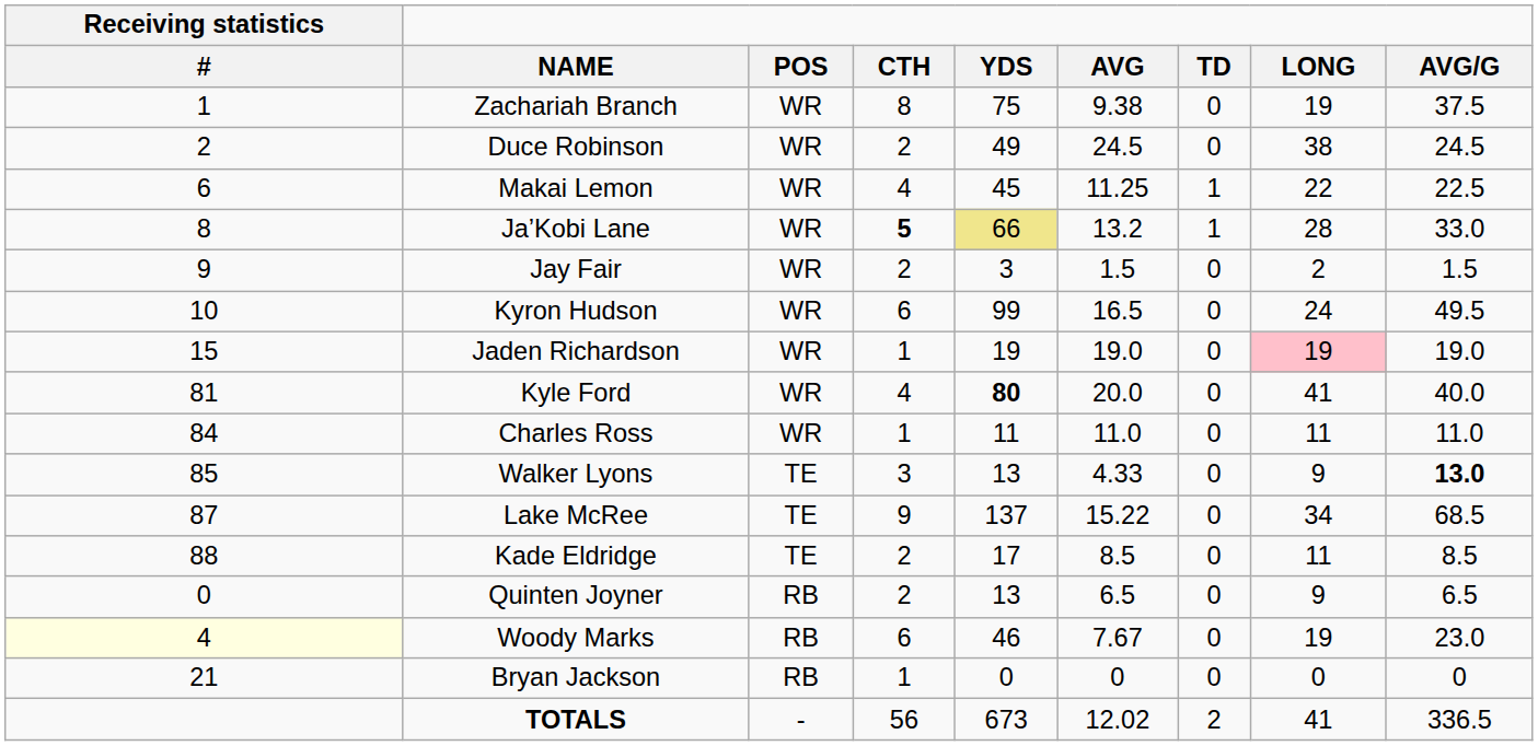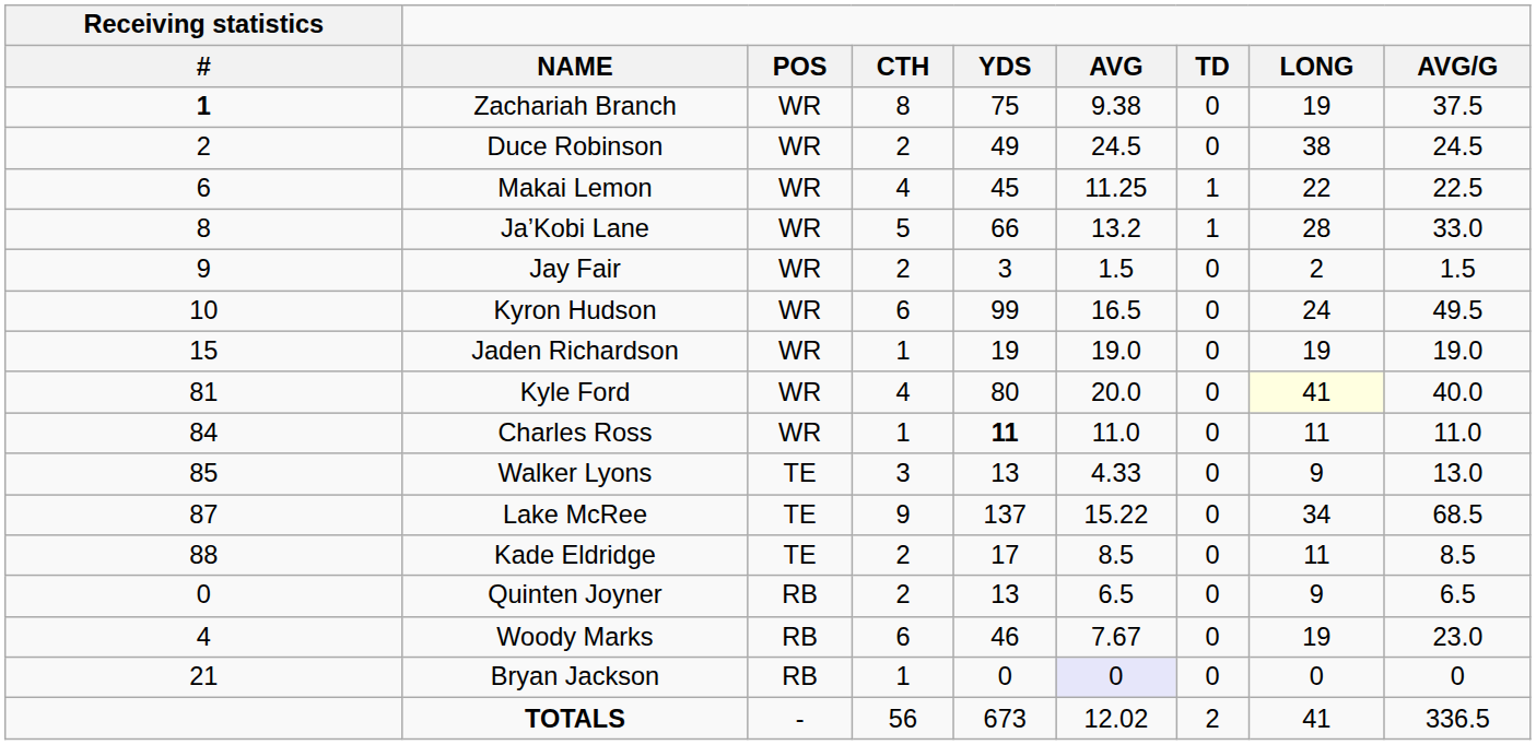Zachariah Branch | Receiving statistics / #: normal -> bold
Ja’Kobi Lane | CTH: bold -> normal
Ja’Kobi Lane | YDS: khaki background -> no background
Jaden Richardson | LONG: pink background -> no background
Kyle Ford | YDS: bold -> normal
Kyle Ford | LONG: no background -> lightyellow background
Charles Ross | YDS: normal -> bold
Walker Lyons | AVG/G: bold -> normal
Woody Marks | Receiving statistics / #: lightyellow background -> no background
Bryan Jackson | AVG: no background -> lavender background
